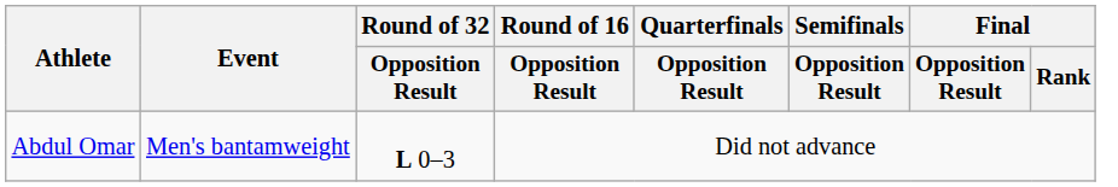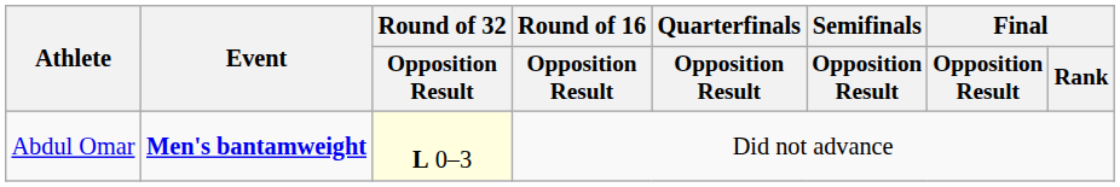Abdul Omar | Event: normal -> bold
Abdul Omar | Round of 32 / Opposition Result: no background -> lightyellow background
